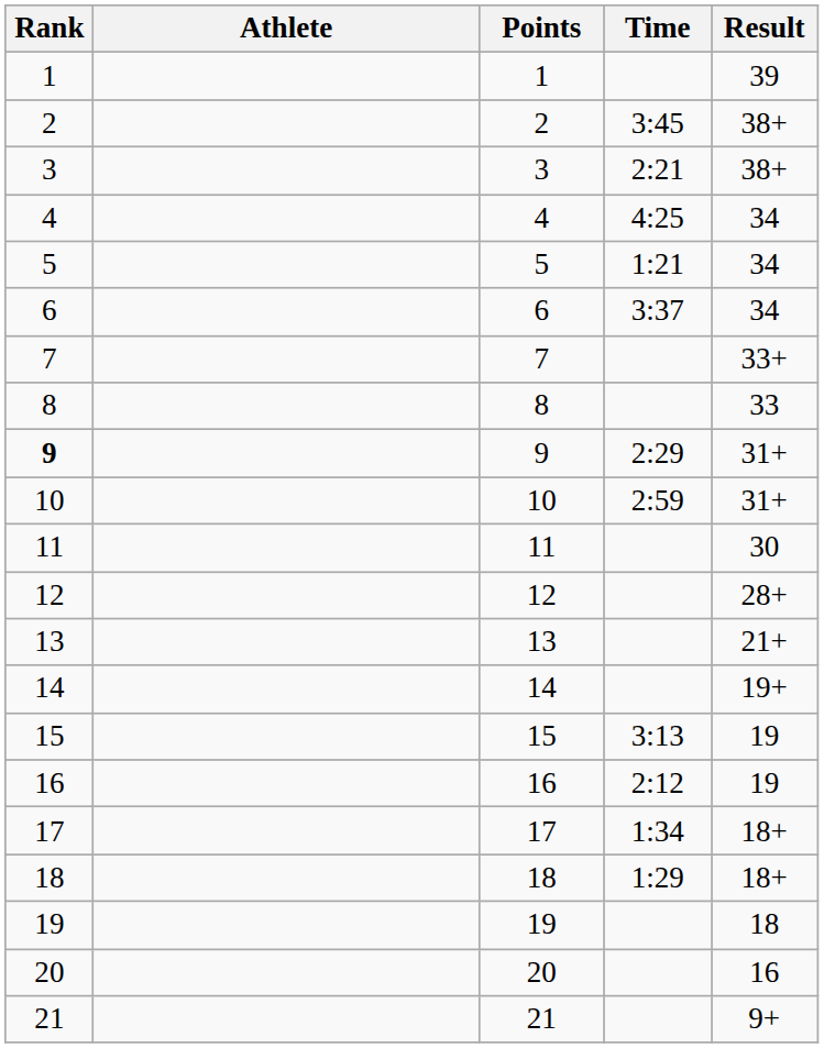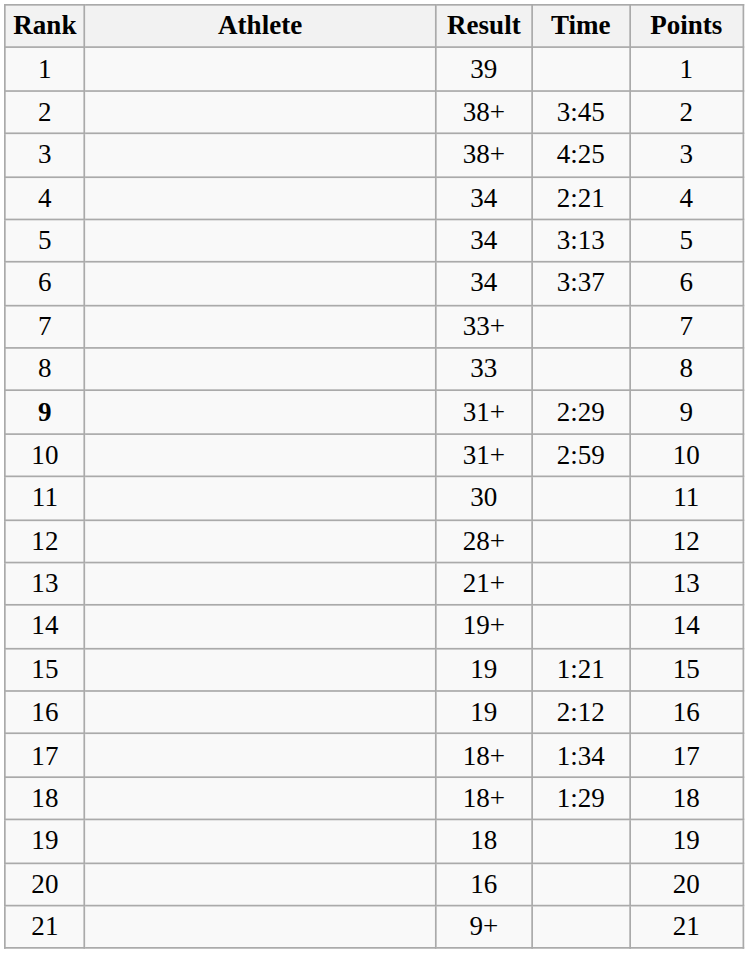columns swapped: Result <-> Points
row 4 | Time: 2:21 -> 4:25
row 5 | Time: 4:25 -> 2:21
row 6 | Time: 1:21 -> 3:13
row 16 | Time: 3:13 -> 1:21
